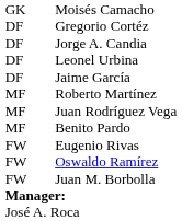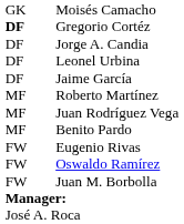Gregorio Cortéz | column 1: normal -> bold
